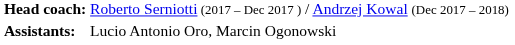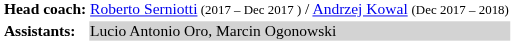Assistants: | column 2: no background -> lightgrey background
